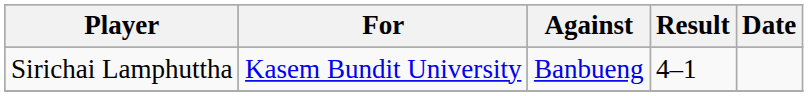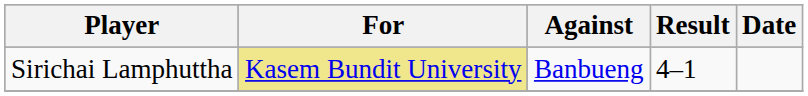Sirichai Lamphuttha | For: no background -> khaki background
